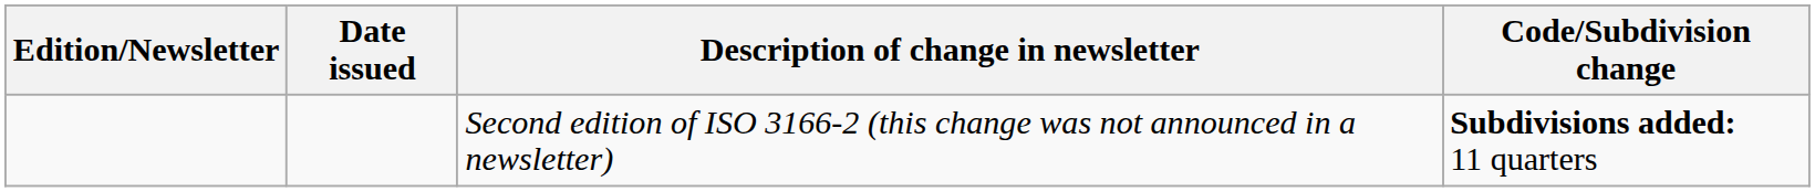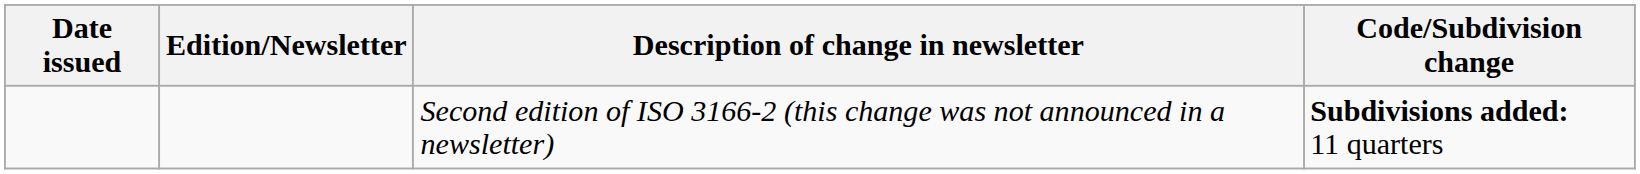columns swapped: Edition/Newsletter <-> Date issued
